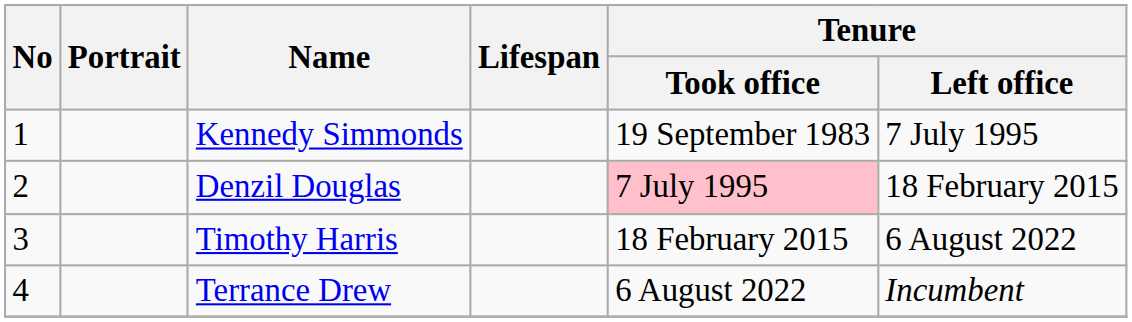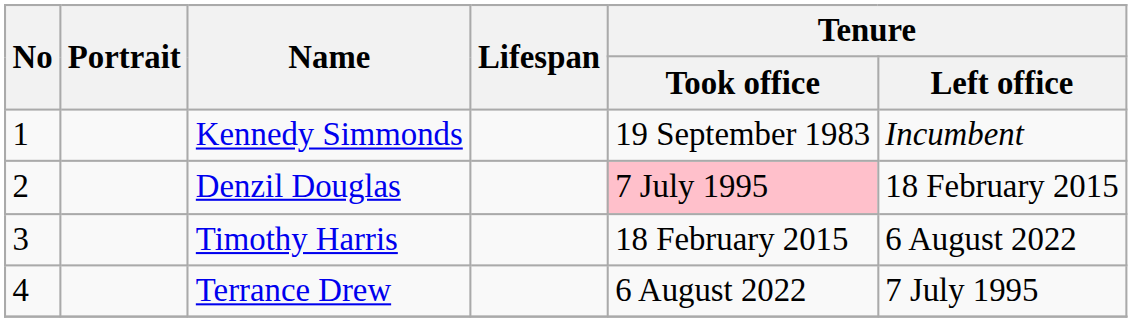Kennedy Simmonds | Tenure / Left office: 7 July 1995 -> Incumbent
Terrance Drew | Tenure / Left office: Incumbent -> 7 July 1995
